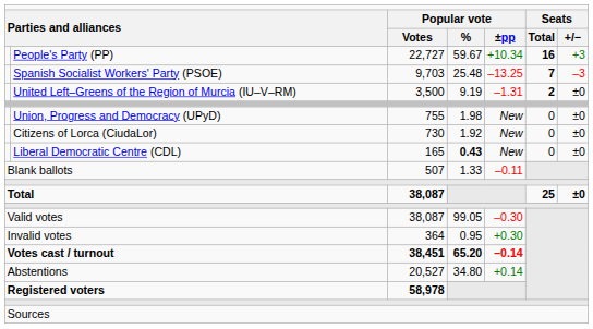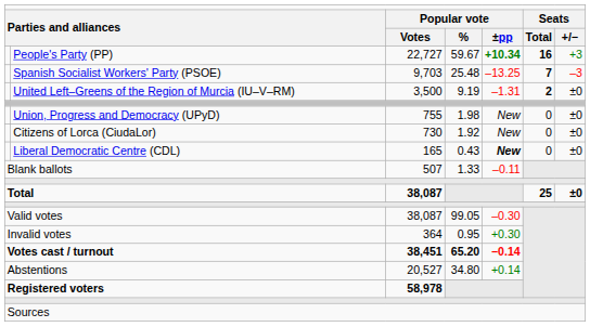People's Party (PP) | column 5: normal -> bold
Liberal Democratic Centre (CDL) | column 4: bold -> normal
Liberal Democratic Centre (CDL) | column 5: normal -> bold
